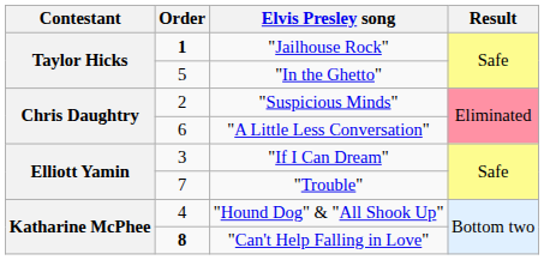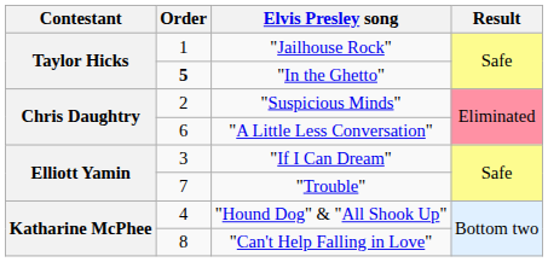"Jailhouse Rock" | Order: bold -> normal
"In the Ghetto" | Order: normal -> bold
"Can't Help Falling in Love" | Order: bold -> normal
